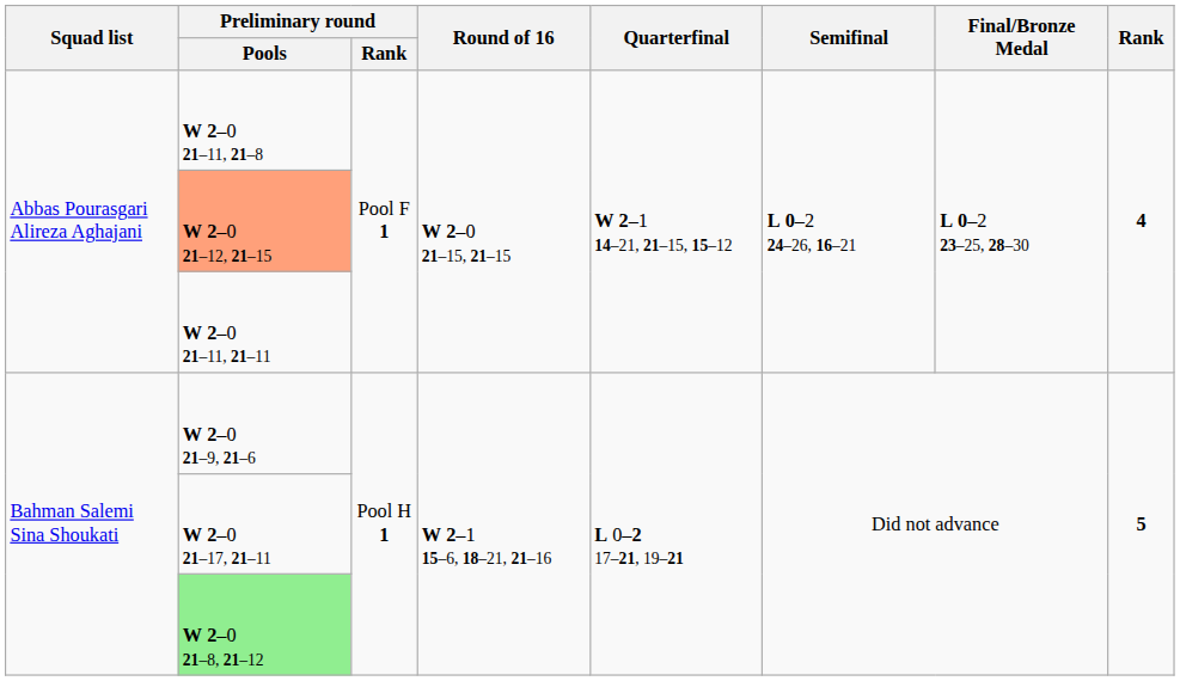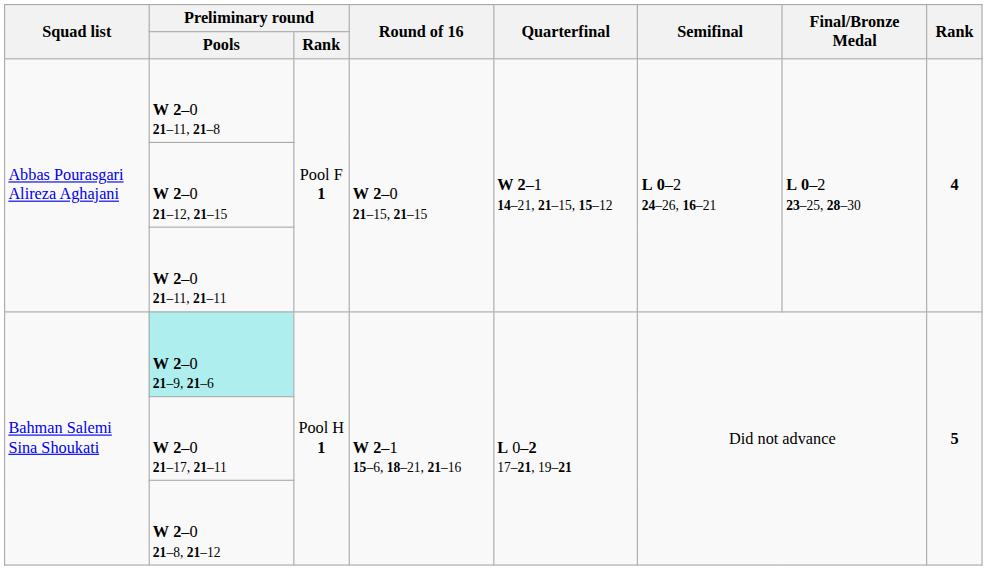W 2–0 21–12, 21–15 | Preliminary round / Pools: lightsalmon background -> no background
W 2–0 21–9, 21–6 | Preliminary round / Pools: no background -> paleturquoise background
W 2–0 21–8, 21–12 | Preliminary round / Pools: lightgreen background -> no background
